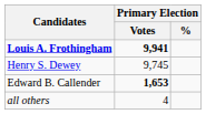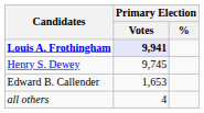Louis A. Frothingham | Primary Election / Votes: no background -> lavender background
Edward B. Callender | Primary Election / Votes: bold -> normal
